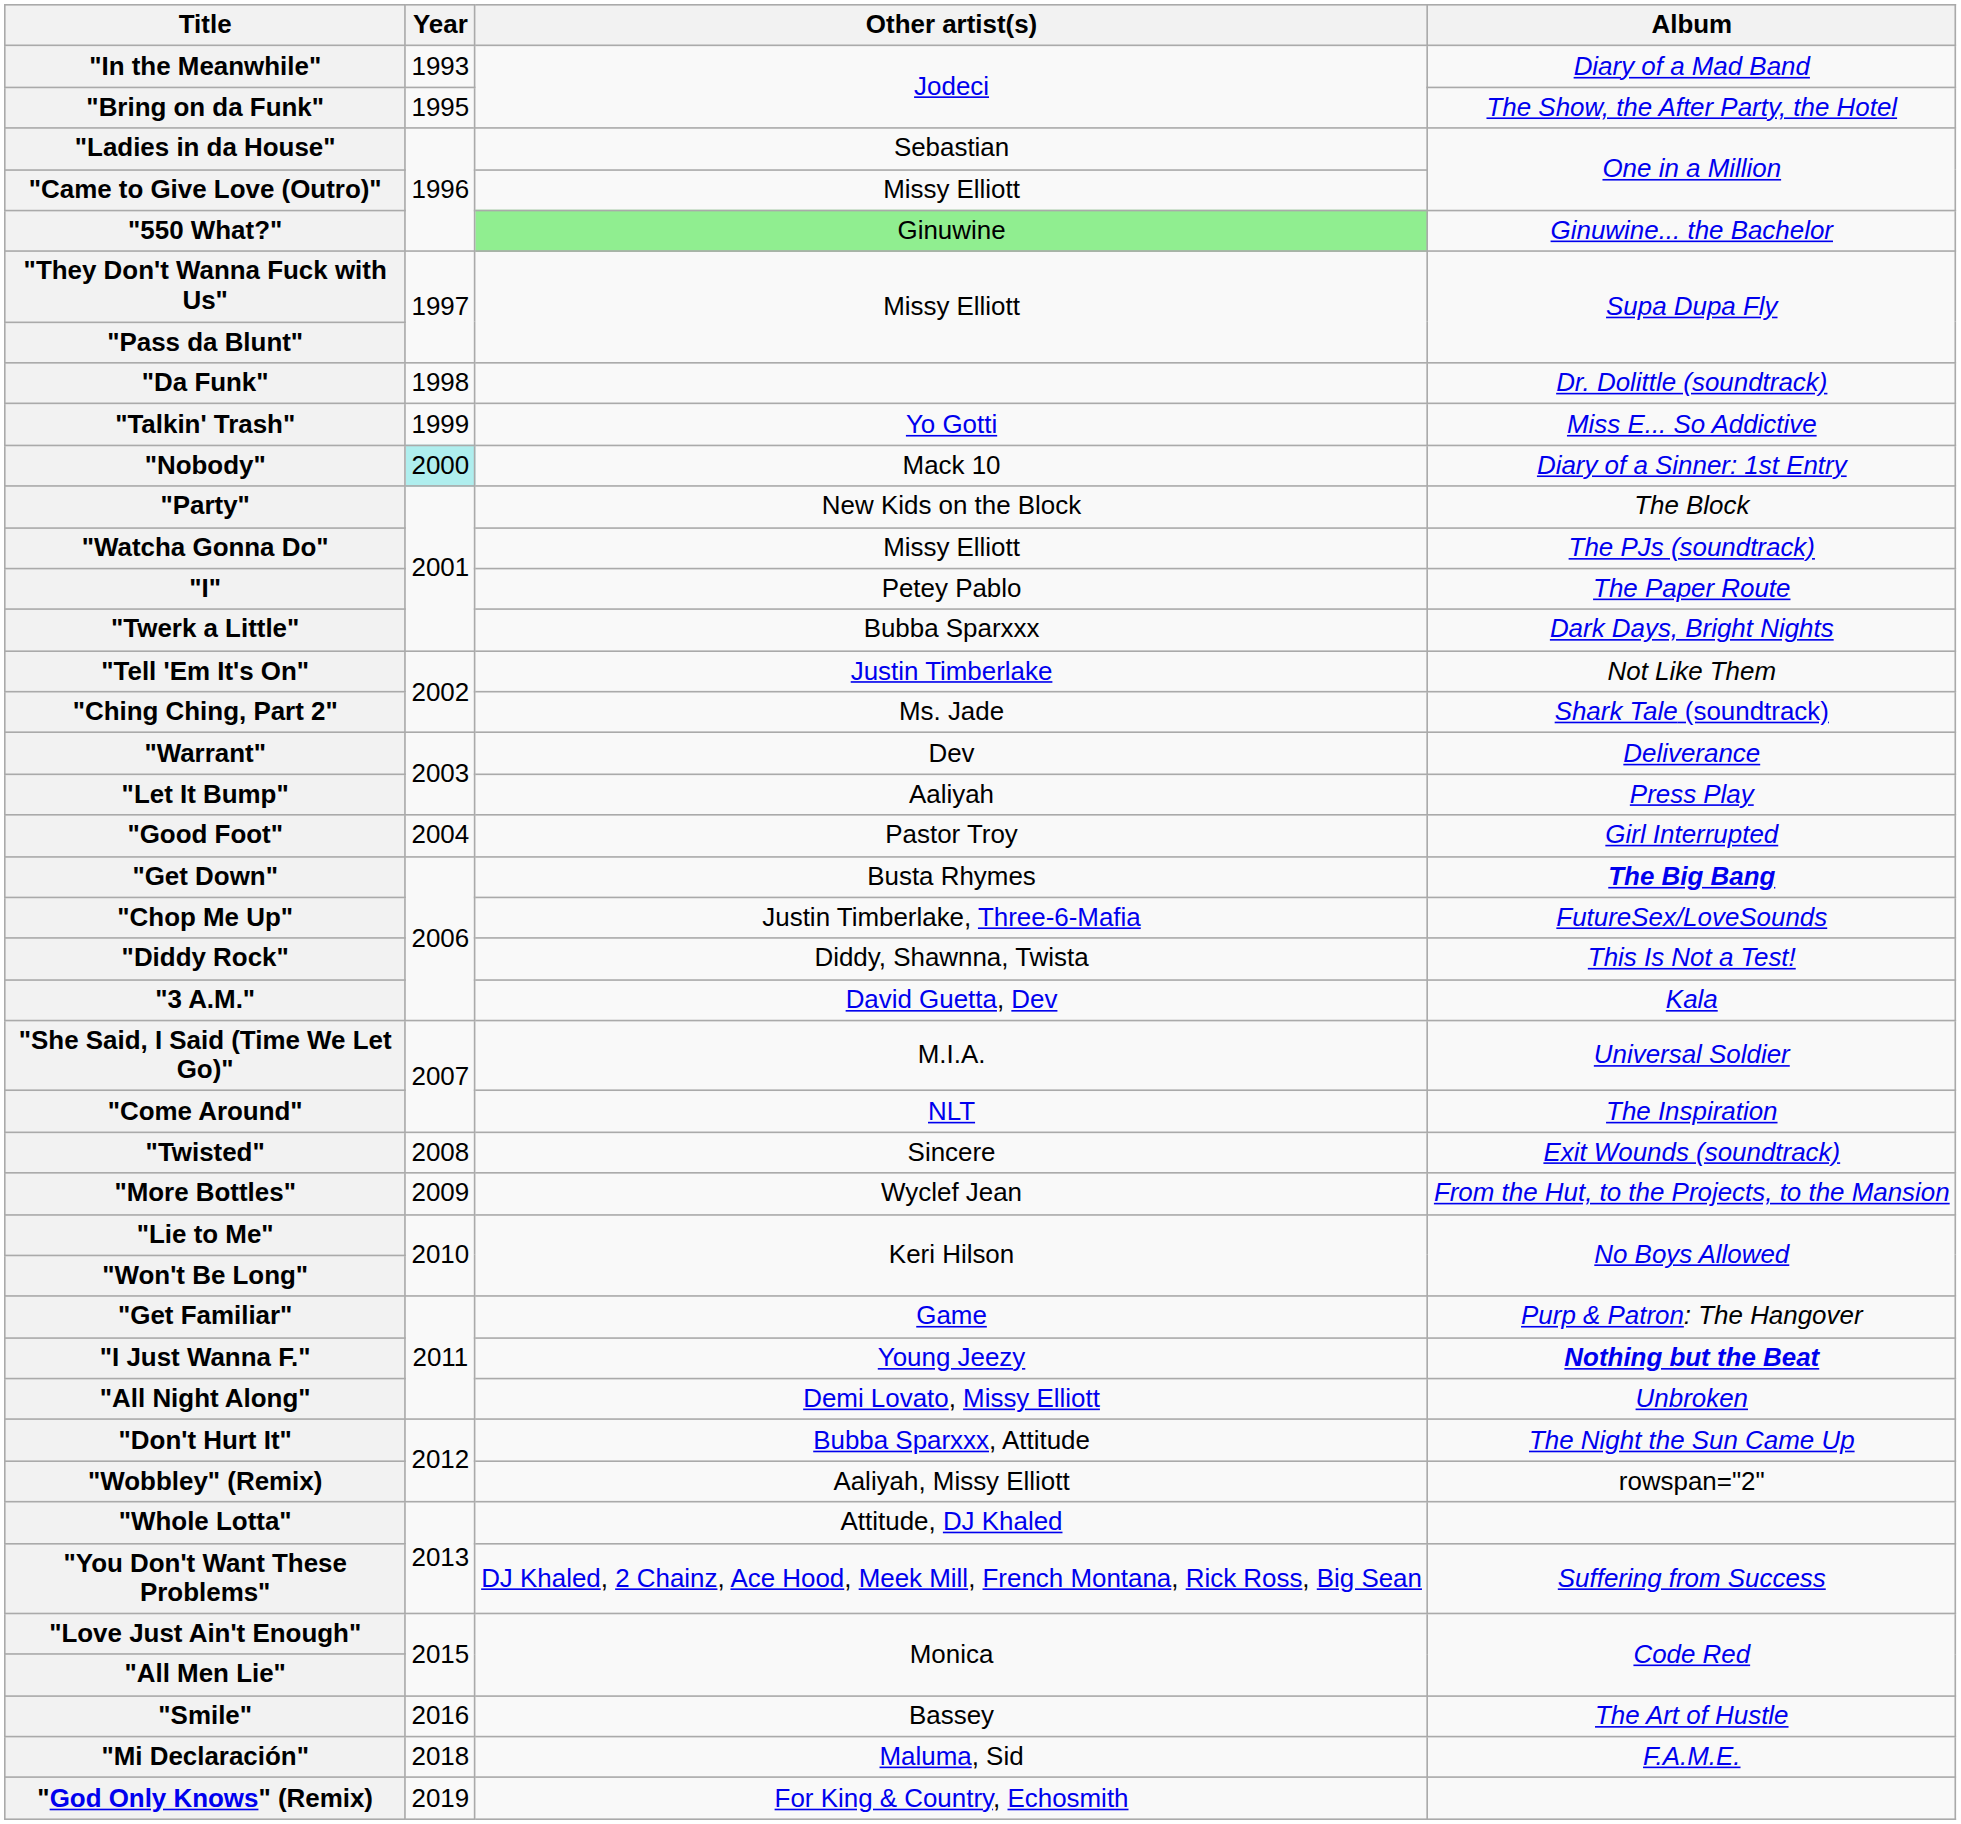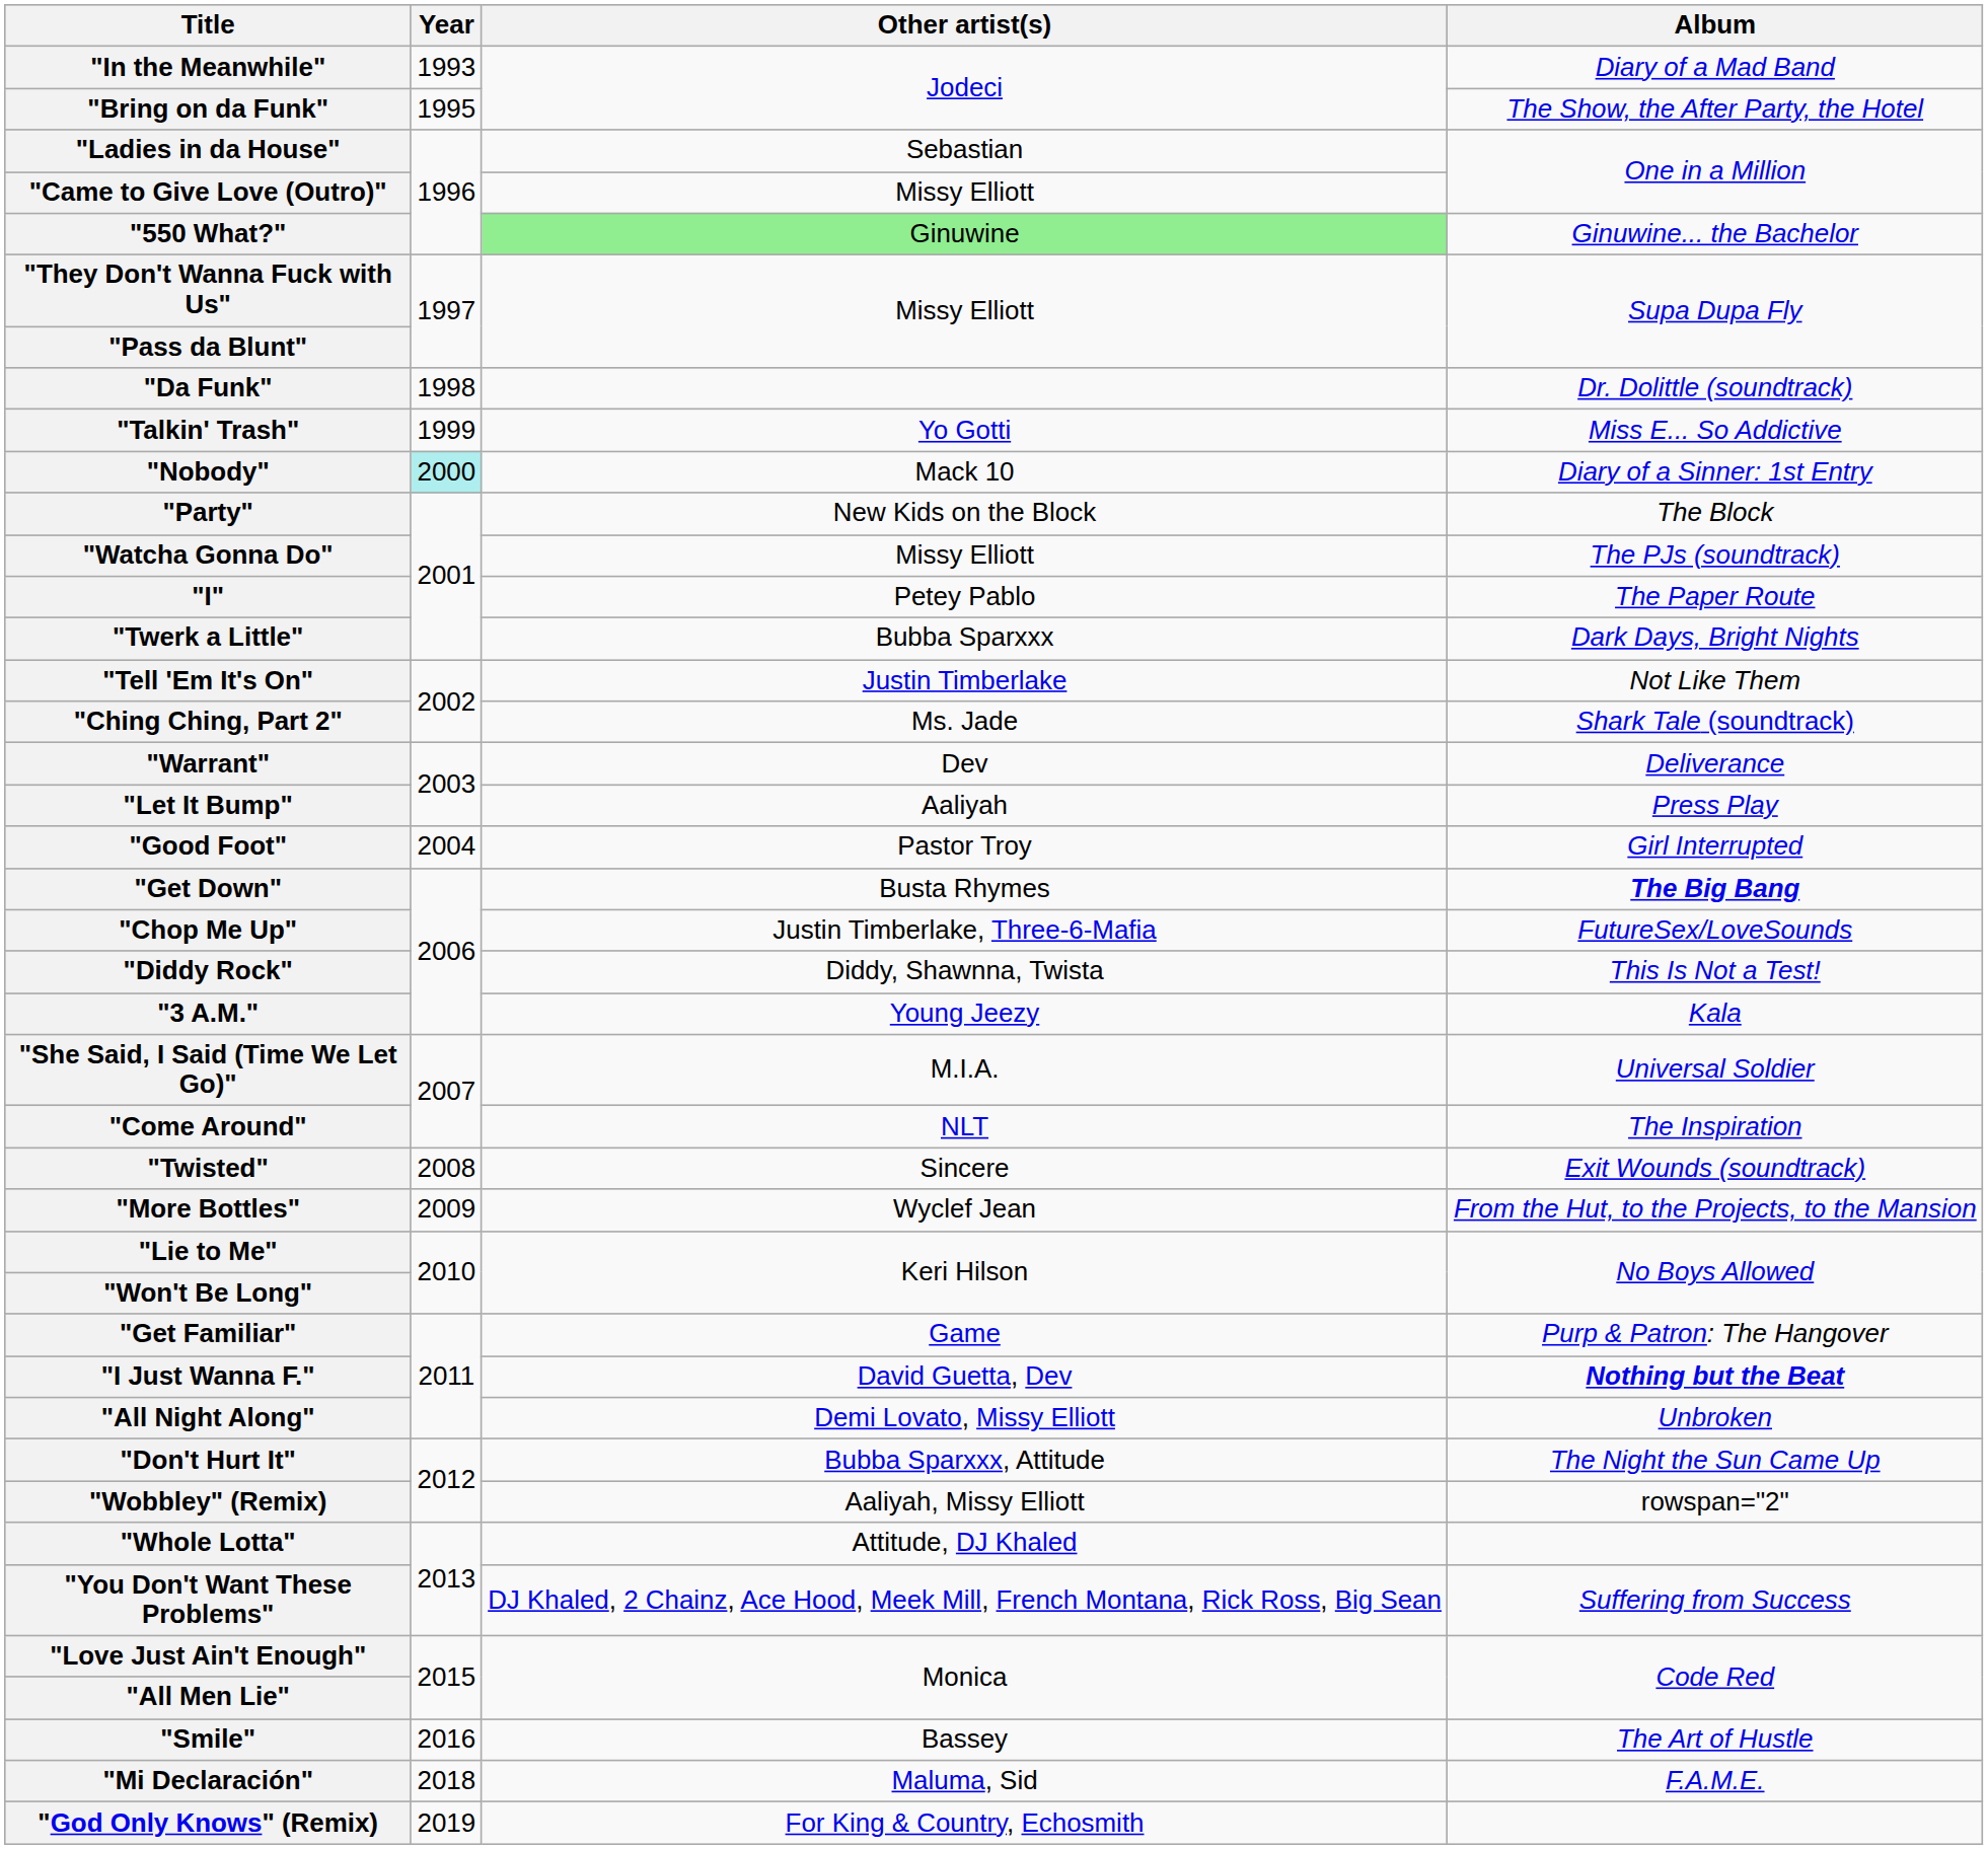"3 A.M." | Other artist(s): David Guetta, Dev -> Young Jeezy
"I Just Wanna F." | Other artist(s): Young Jeezy -> David Guetta, Dev
